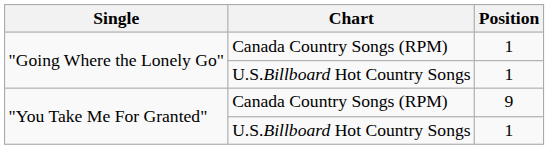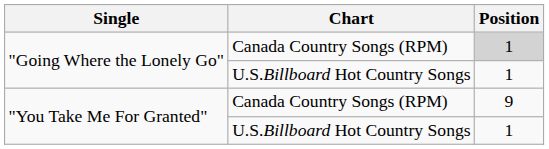"Going Where the Lonely Go" / Canada Country Songs (RPM) | Position: no background -> lightgrey background
